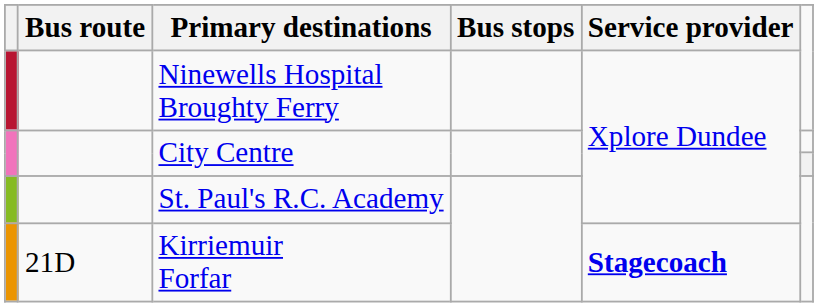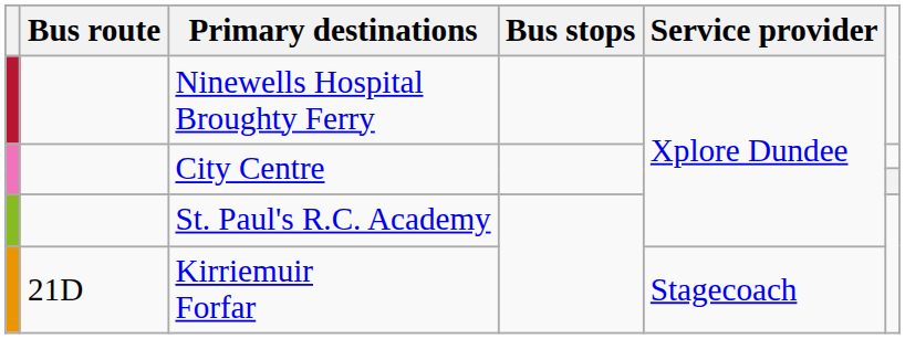Kirriemuir Forfar | Service provider: bold -> normal
